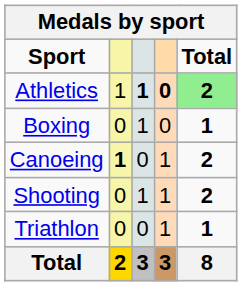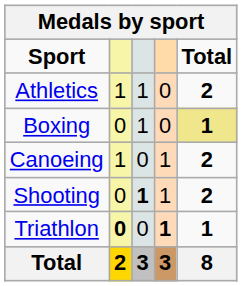Athletics | column 3: bold -> normal
Athletics | column 4: bold -> normal
Athletics | Total: lightgreen background -> no background
Boxing | Total: no background -> khaki background
Canoeing | column 2: bold -> normal
Shooting | column 3: normal -> bold
Triathlon | column 2: normal -> bold
Triathlon | column 4: normal -> bold
